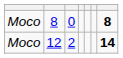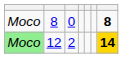12 | column 1: no background -> lightgreen background
12 | column 7: no background -> gold background
